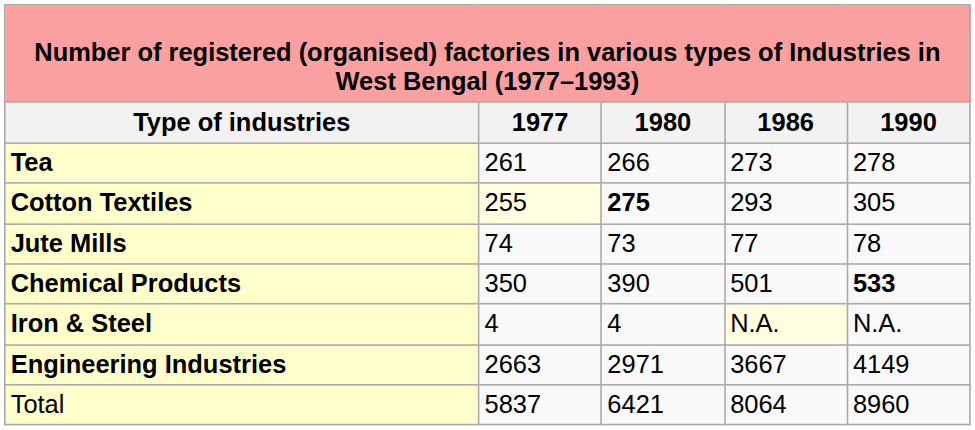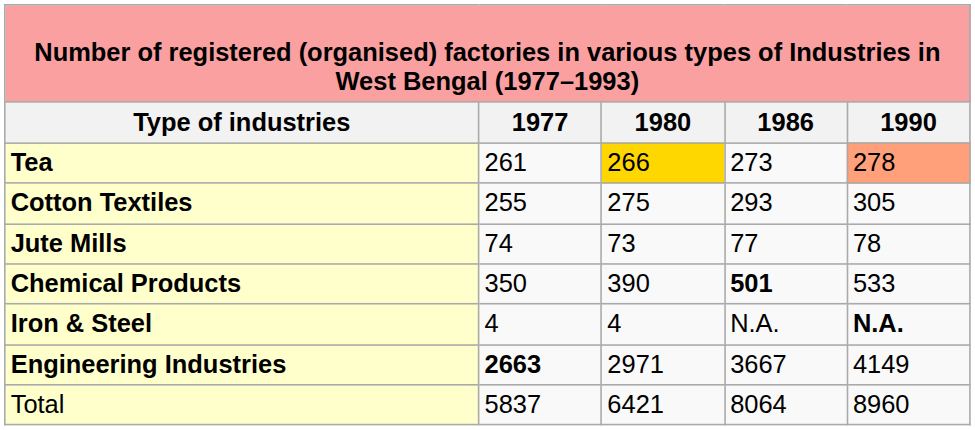Tea | 1980: no background -> gold background
Tea | 1990: no background -> lightsalmon background
Cotton Textiles | 1977: lightyellow background -> no background
Cotton Textiles | 1980: bold -> normal
Chemical Products | 1986: normal -> bold
Chemical Products | 1990: bold -> normal
Iron & Steel | 1986: lightyellow background -> no background
Iron & Steel | 1990: normal -> bold
Engineering Industries | 1977: normal -> bold
